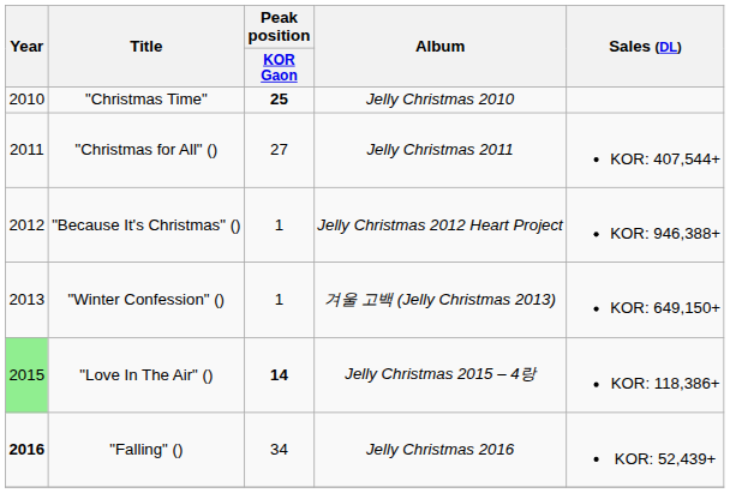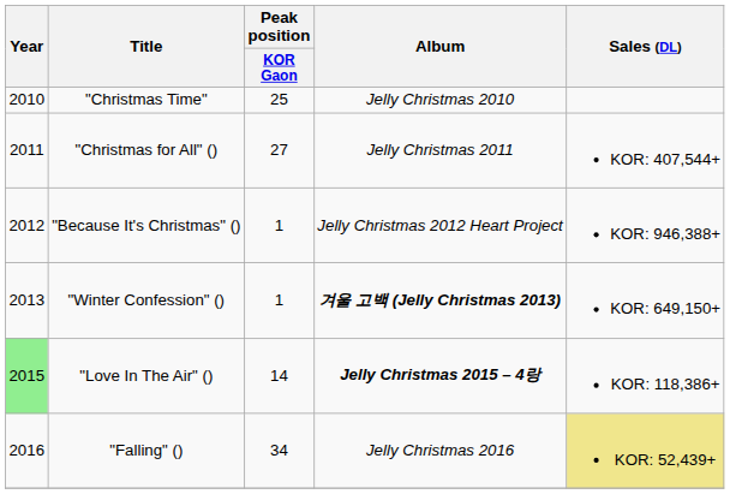"Christmas Time" | Peak position / KOR Gaon: bold -> normal
"Winter Confession" () | Album: normal -> bold
"Love In The Air" () | Peak position / KOR Gaon: bold -> normal
"Love In The Air" () | Album: normal -> bold
"Falling" () | Year: bold -> normal
"Falling" () | Sales (DL): no background -> khaki background
